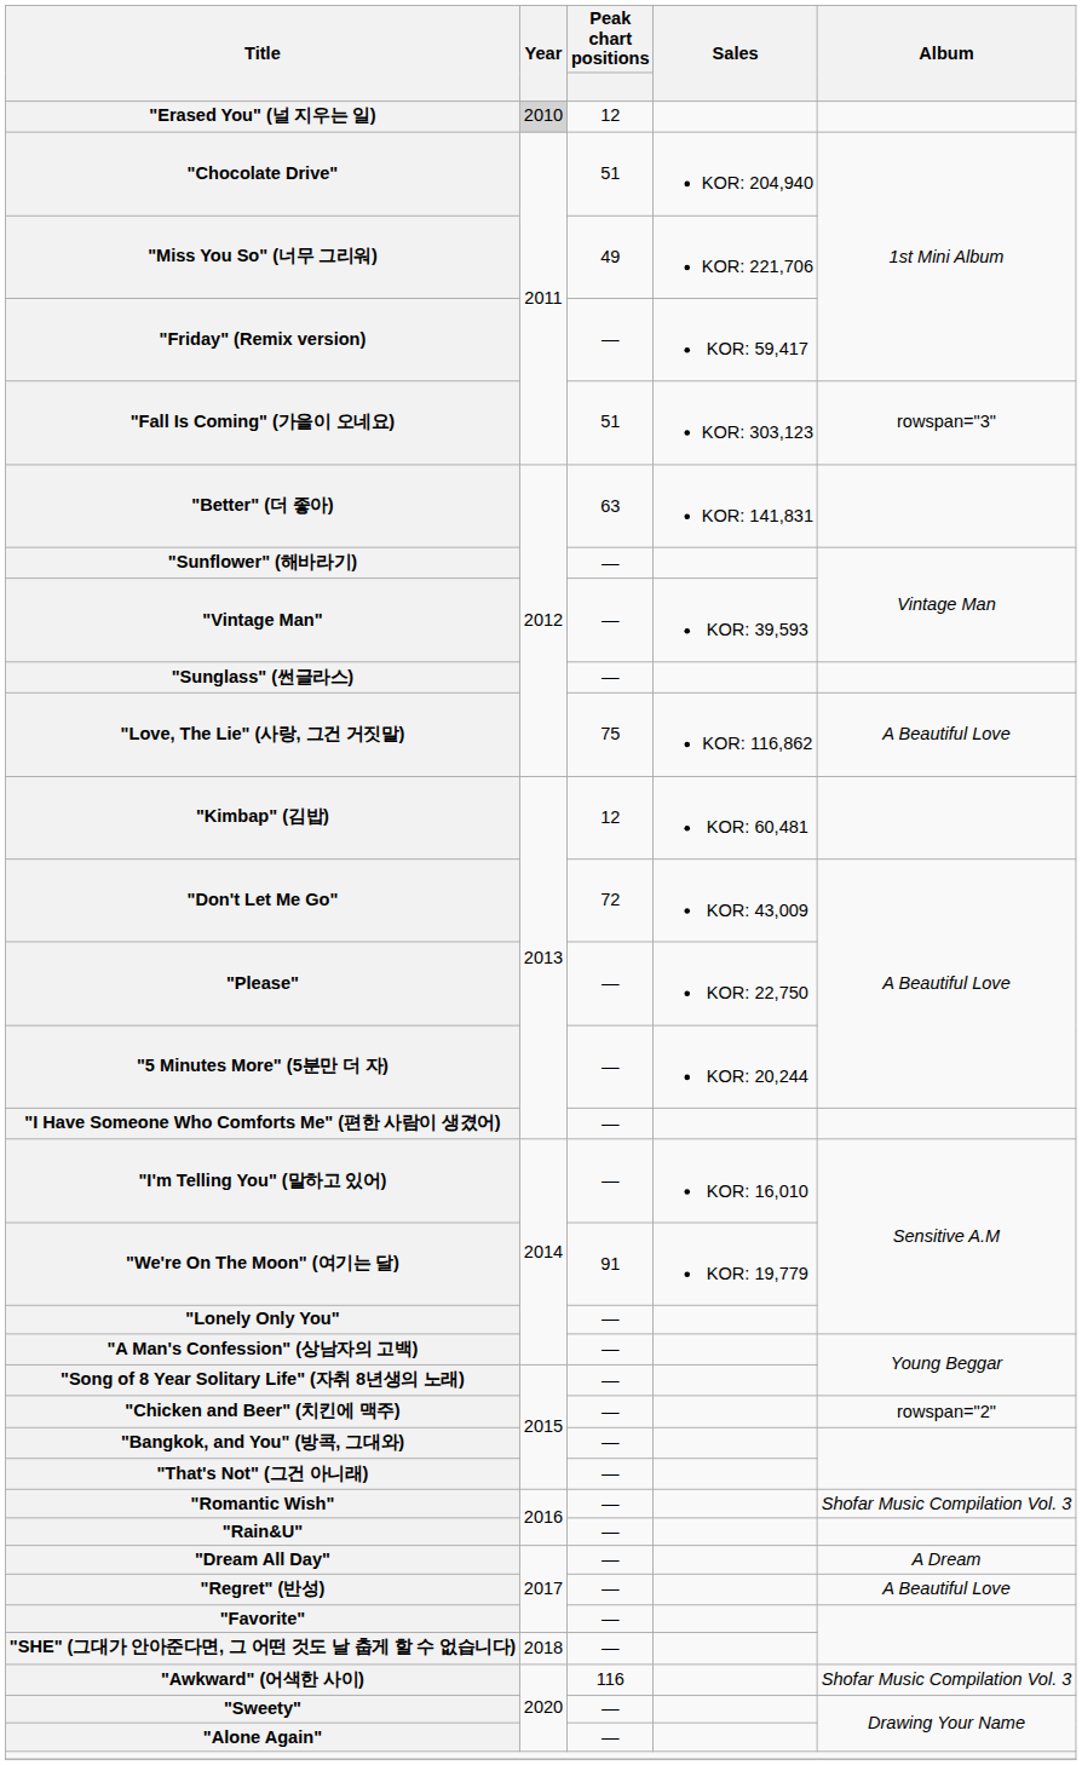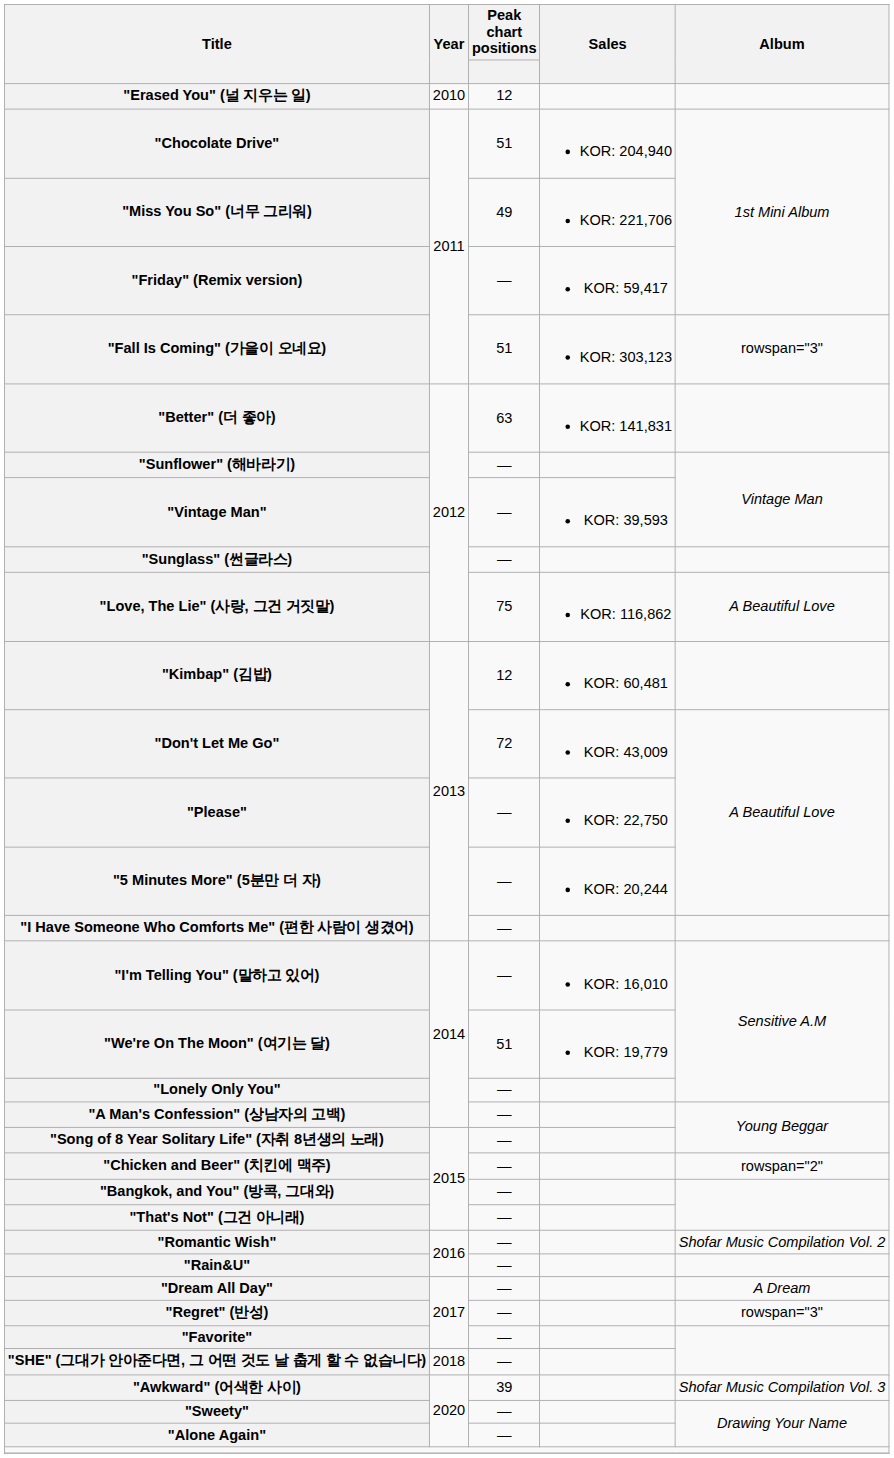"Erased You" (널 지우는 일) | Year: lightgrey background -> no background
"We're On The Moon" (여기는 달) | Peak chart positions: 91 -> 51
"Romantic Wish" | Album: Shofar Music Compilation Vol. 3 -> Shofar Music Compilation Vol. 2
"Regret" (반성) | Album: A Beautiful Love -> rowspan="3"
"Awkward" (어색한 사이) | Peak chart positions: 116 -> 39
